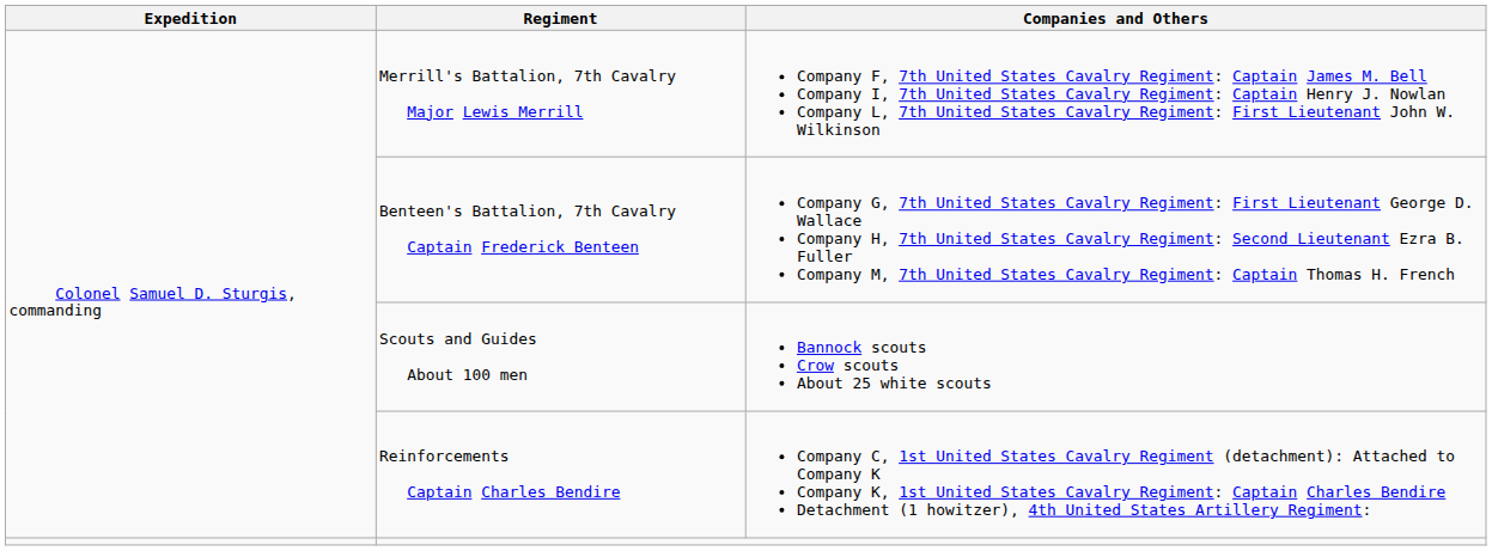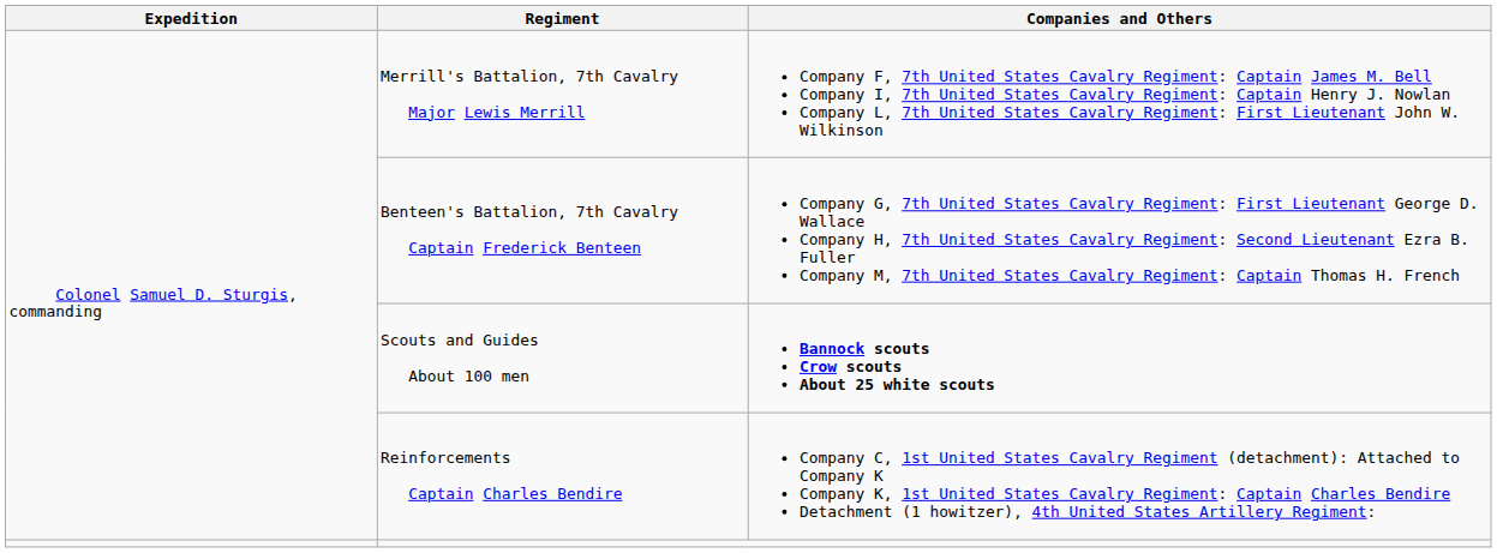Scouts and Guides About 100 men | Companies and Others: normal -> bold
